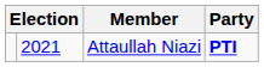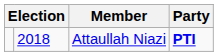Attaullah Niazi | column 2: 2021 -> 2018
